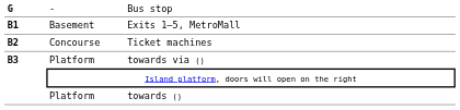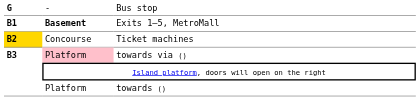Exits 1–5, MetroMall | column 2: normal -> bold
Ticket machines | column 1: no background -> gold background
towards via () | column 2: no background -> pink background
